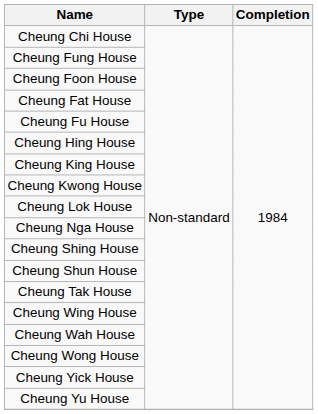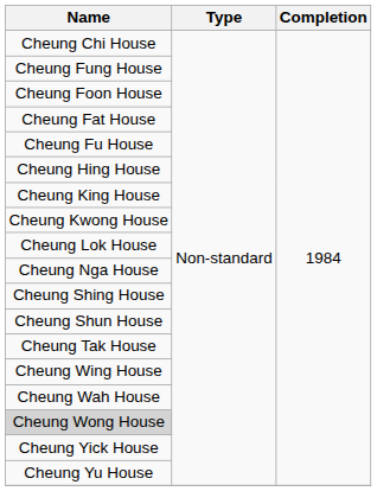Cheung Wong House | Name: no background -> lightgrey background
